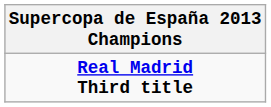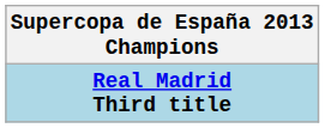row 2 | column 1: no background -> lightblue background
